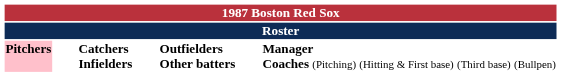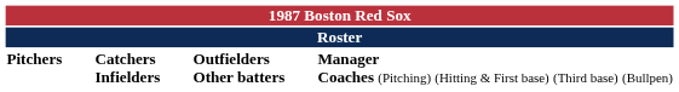Pitchers | column 1: pink background -> no background
